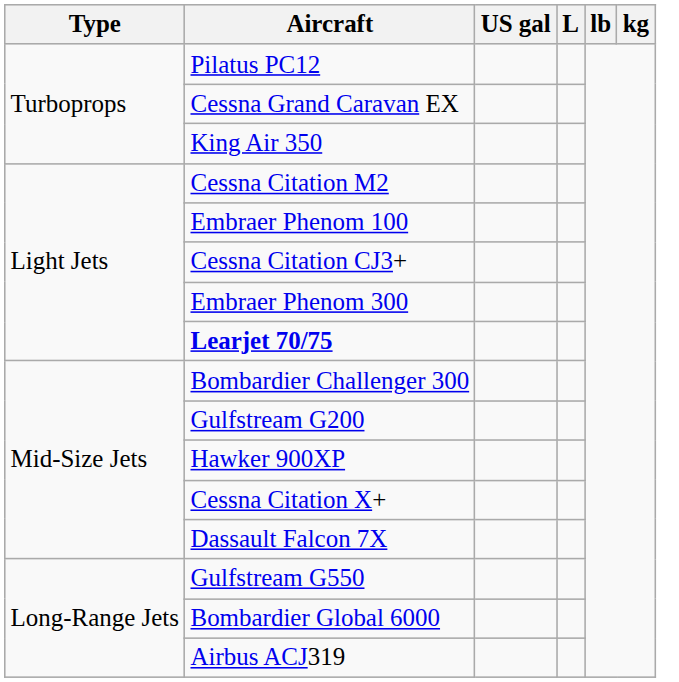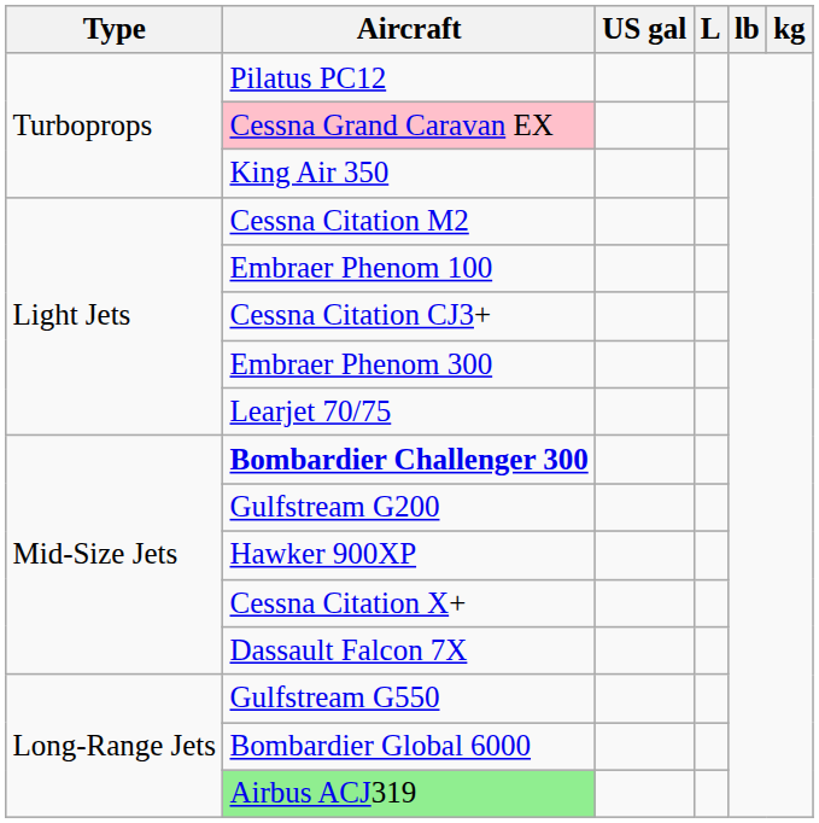Cessna Grand Caravan EX | Aircraft: no background -> pink background
Learjet 70/75 | Aircraft: bold -> normal
Bombardier Challenger 300 | Aircraft: normal -> bold
Airbus ACJ319 | Aircraft: no background -> lightgreen background
